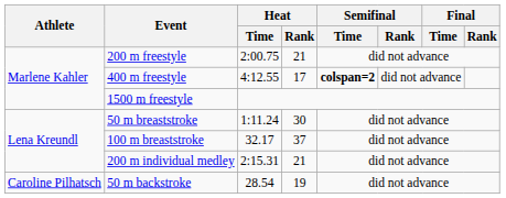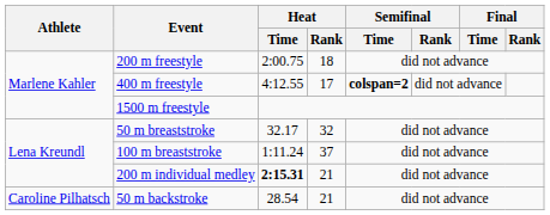200 m freestyle | Heat / Rank: 21 -> 18
50 m breaststroke | Heat / Time: 1:11.24 -> 32.17
50 m breaststroke | Heat / Rank: 30 -> 32
100 m breaststroke | Heat / Time: 32.17 -> 1:11.24
200 m individual medley | Heat / Time: normal -> bold
50 m backstroke | Heat / Rank: 19 -> 21
